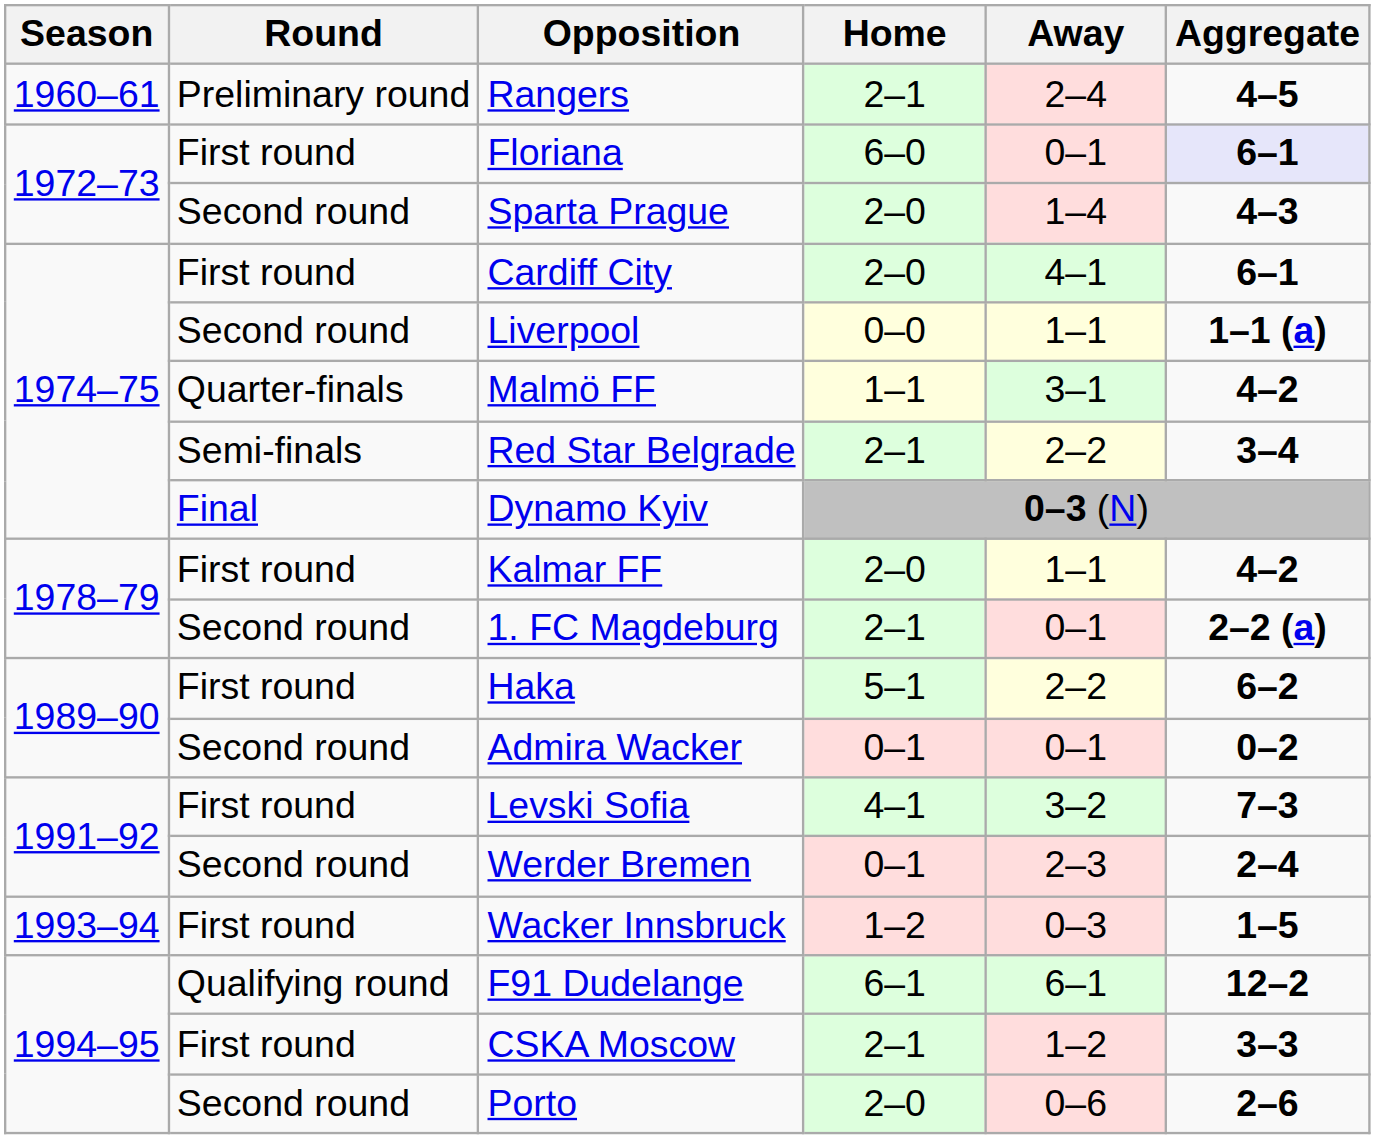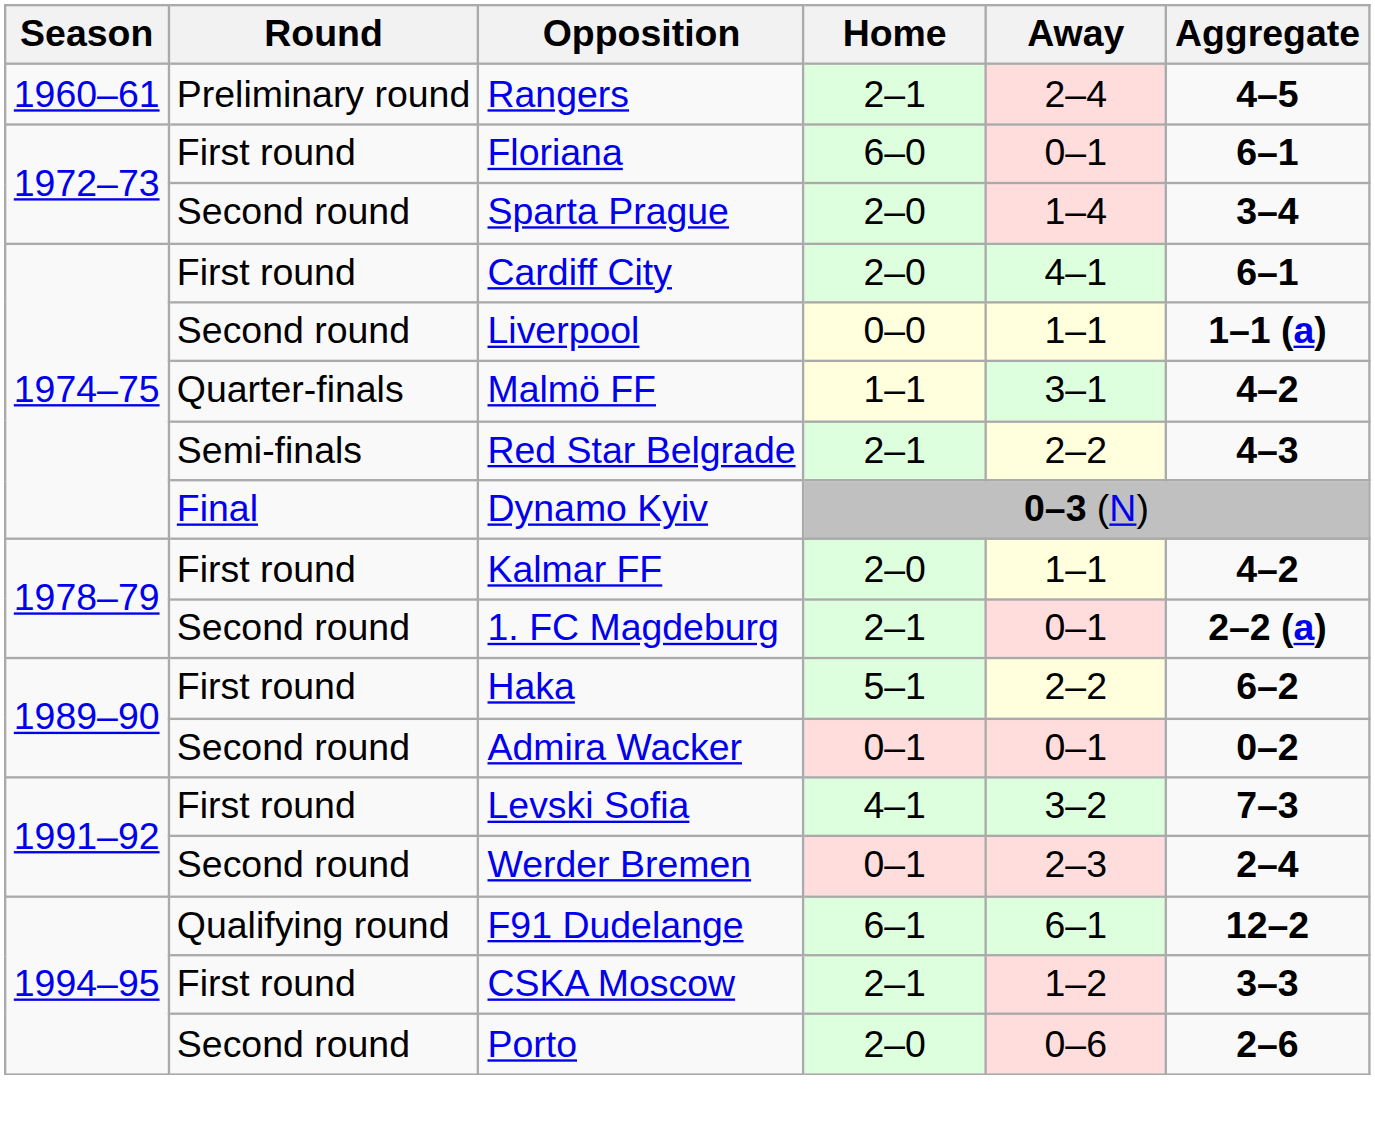Floriana | Aggregate: lavender background -> no background
Sparta Prague | Aggregate: 4–3 -> 3–4
Red Star Belgrade | Aggregate: 3–4 -> 4–3
- row: 1993–94 | First round | Wacker Innsbruck | 1–2 | 0–3 | 1–5
